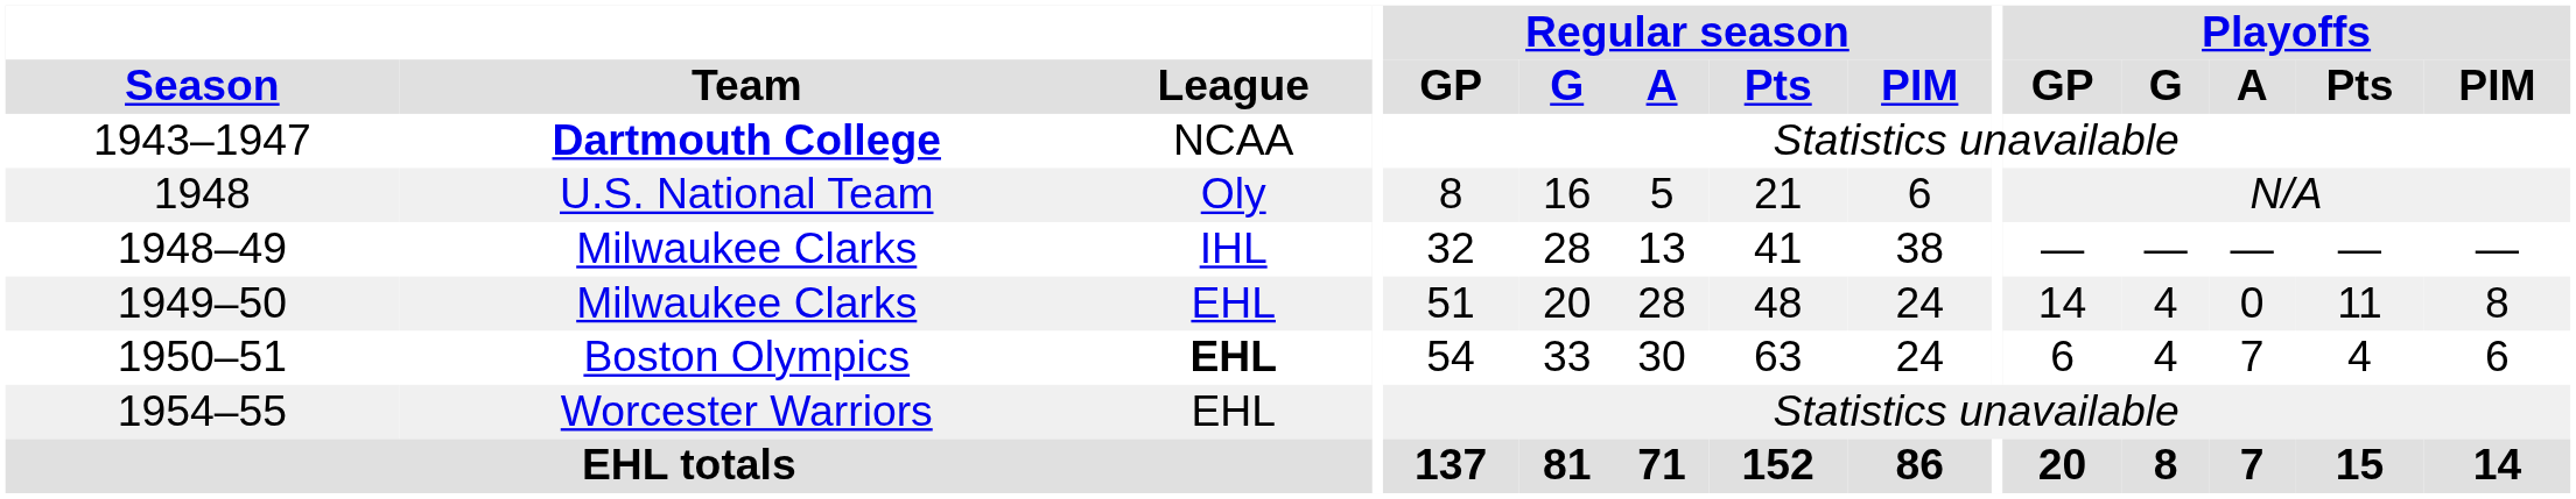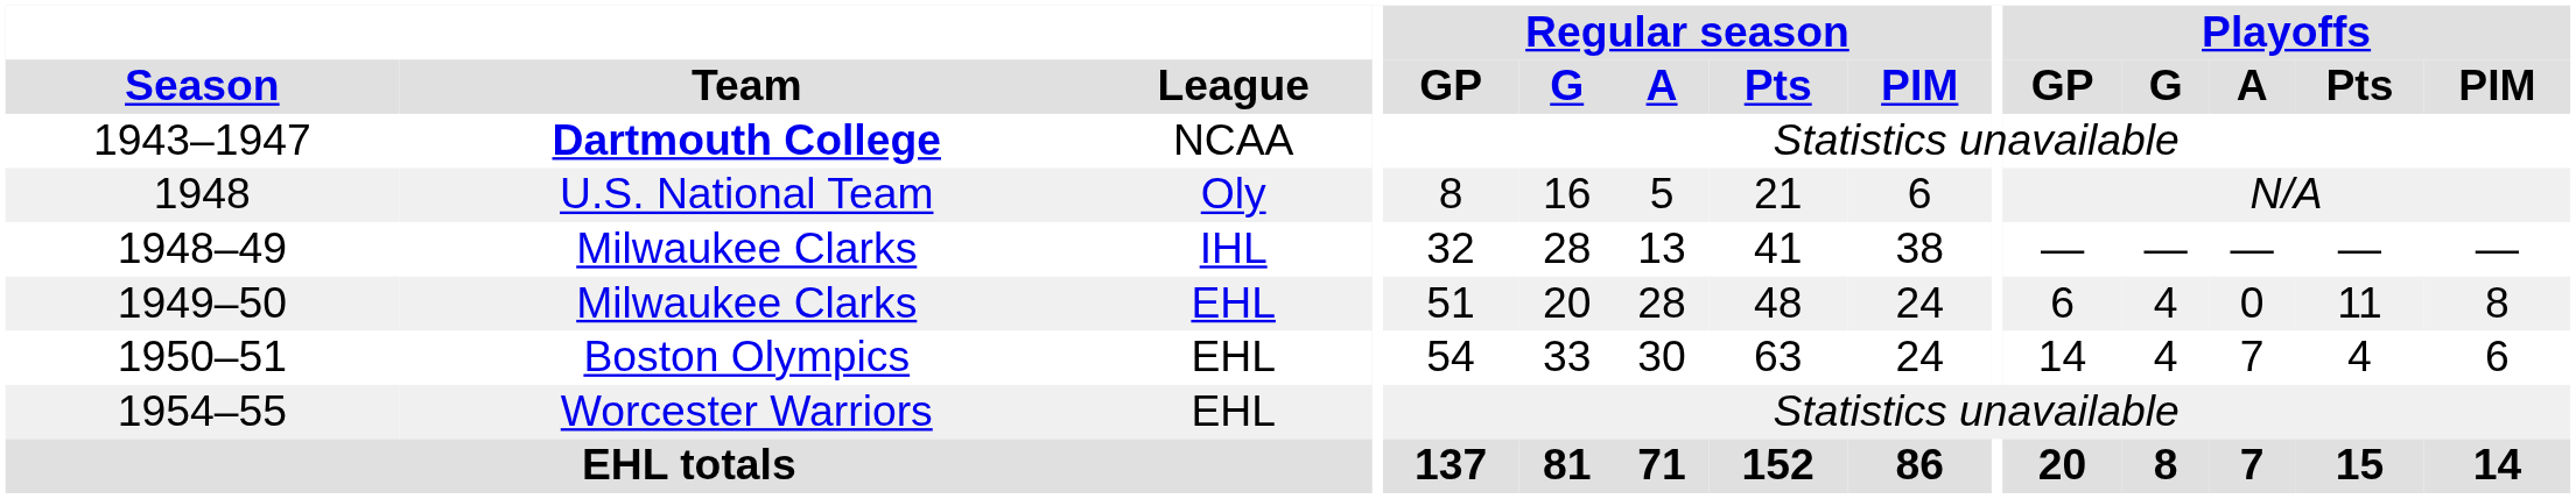1949–50 | Playoffs / GP: 14 -> 6
1950–51 | League: bold -> normal
1950–51 | Playoffs / GP: 6 -> 14
